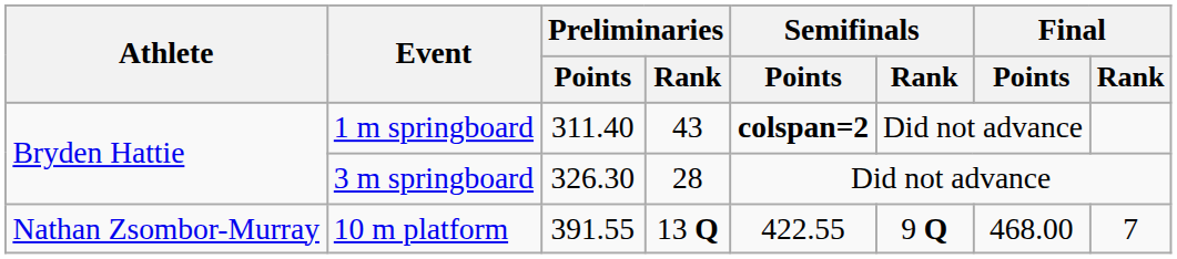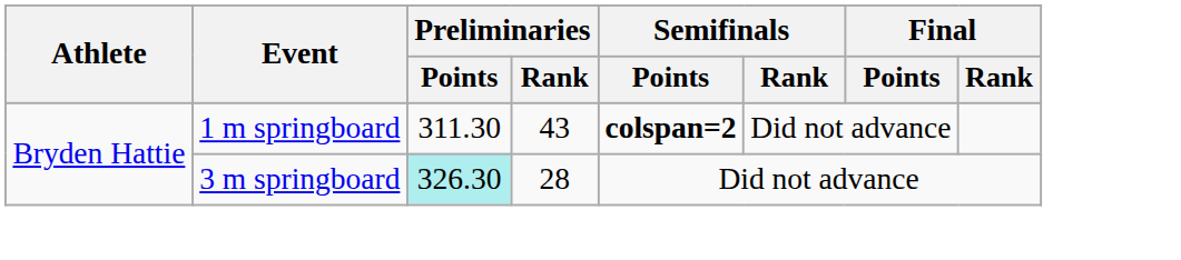1 m springboard | Preliminaries / Points: 311.40 -> 311.30
3 m springboard | Preliminaries / Points: no background -> paleturquoise background
- row: Nathan Zsombor-Murray | 10 m platform | 391.55 | 13 Q | 422.55 | 9 Q | 468.00 | 7
